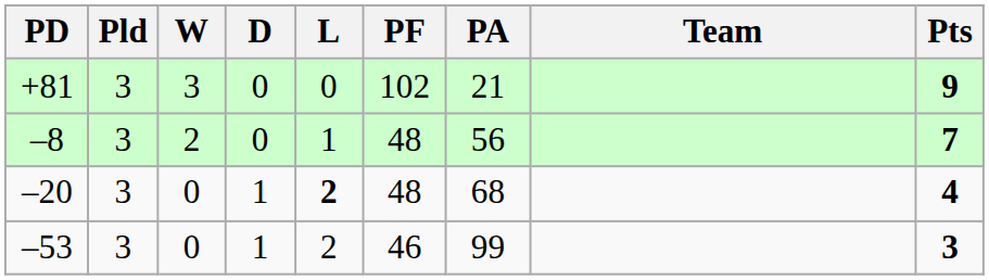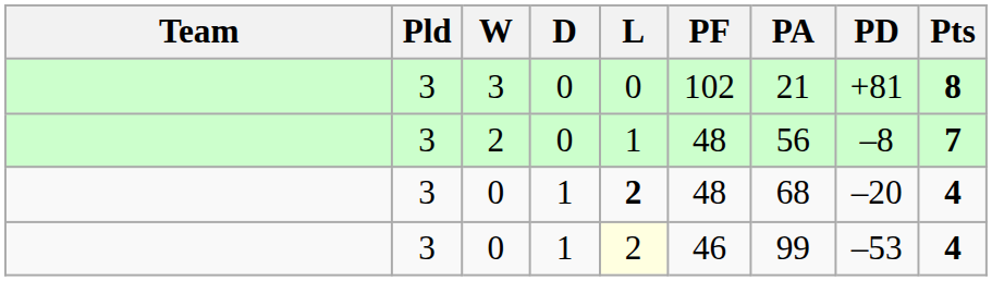columns swapped: Team <-> PD
row 2 | Pts: 9 -> 8
row 5 | L: no background -> lightyellow background
row 5 | Pts: 3 -> 4
